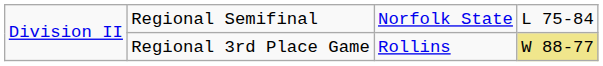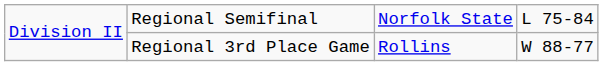Division II / Regional 3rd Place Game | column 4: khaki background -> no background
